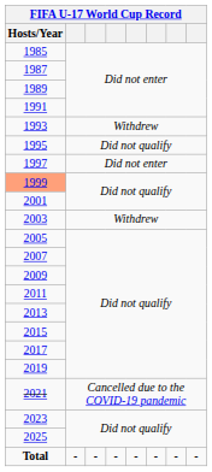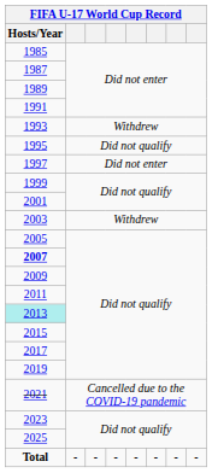1999 | Hosts/Year: lightsalmon background -> no background
2007 | Hosts/Year: normal -> bold
2013 | Hosts/Year: no background -> paleturquoise background
